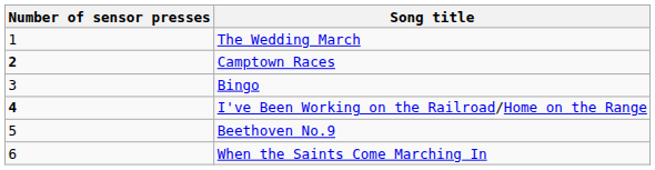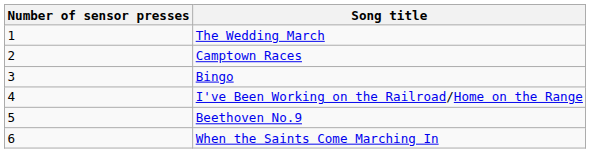Camptown Races | Number of sensor presses: bold -> normal
I've Been Working on the Railroad/Home on the Range | Number of sensor presses: bold -> normal
